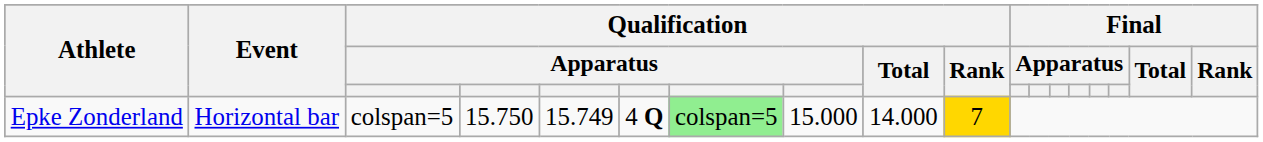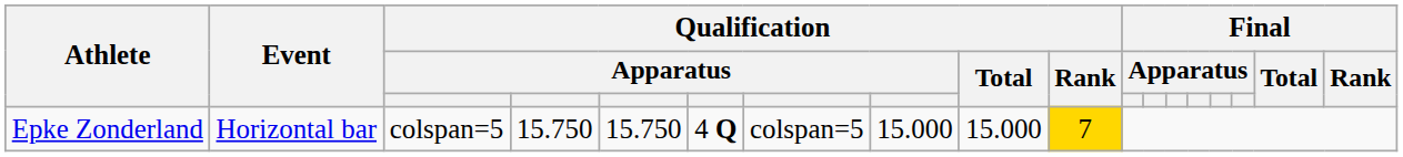Epke Zonderland | column 5: 15.749 -> 15.750
Epke Zonderland | column 7: lightgreen background -> no background
Epke Zonderland | Qualification / Total: 14.000 -> 15.000
